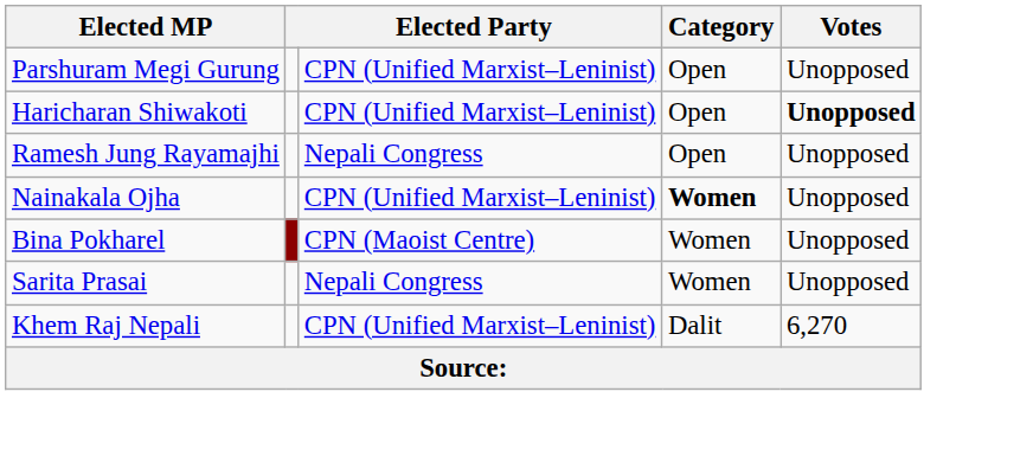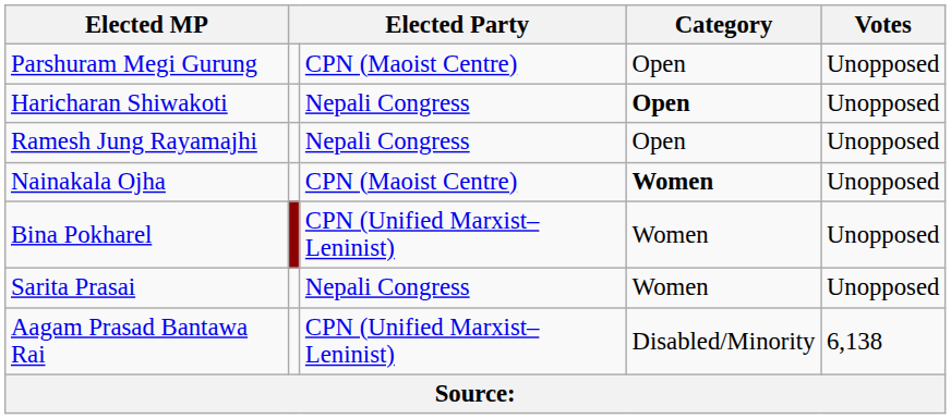Parshuram Megi Gurung | column 3: CPN (Unified Marxist–Leninist) -> CPN (Maoist Centre)
Haricharan Shiwakoti | column 3: CPN (Unified Marxist–Leninist) -> Nepali Congress
Haricharan Shiwakoti | Category: normal -> bold
Haricharan Shiwakoti | Votes: bold -> normal
Nainakala Ojha | column 3: CPN (Unified Marxist–Leninist) -> CPN (Maoist Centre)
Bina Pokharel | column 3: CPN (Maoist Centre) -> CPN (Unified Marxist–Leninist)
- row: Khem Raj Nepali | CPN (Unified Marxist–Leninist) | Dalit | 6,270
+ row: Aagam Prasad Bantawa Rai | CPN (Unified Marxist–Leninist) | Disabled/Minority | 6,138
